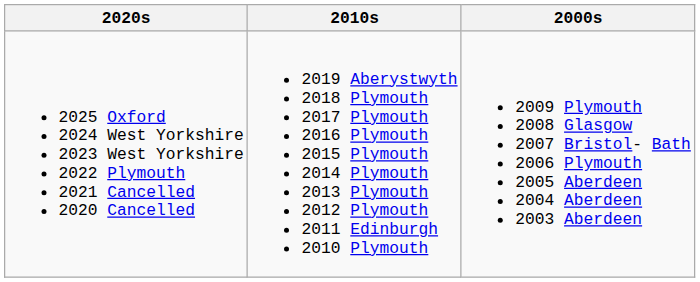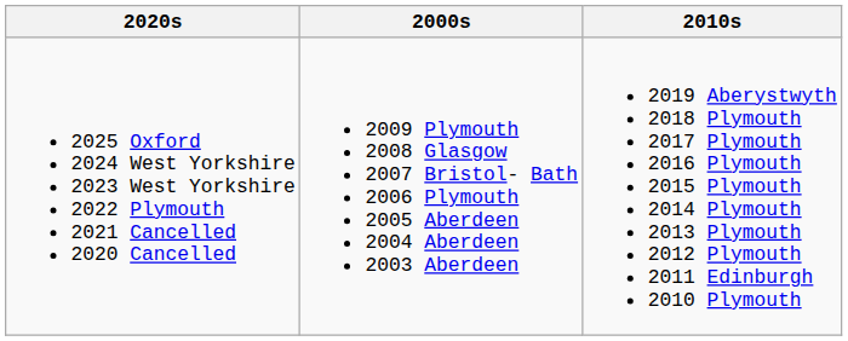columns swapped: 2010s <-> 2000s
